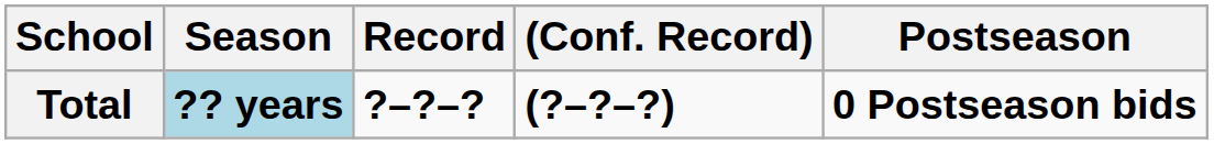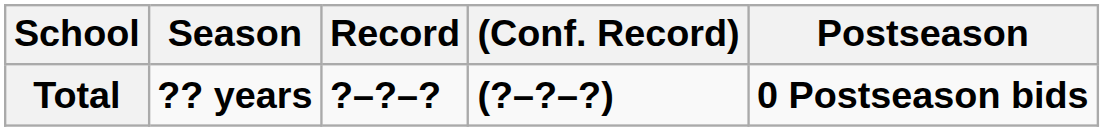row 2 | Season: lightblue background -> no background
